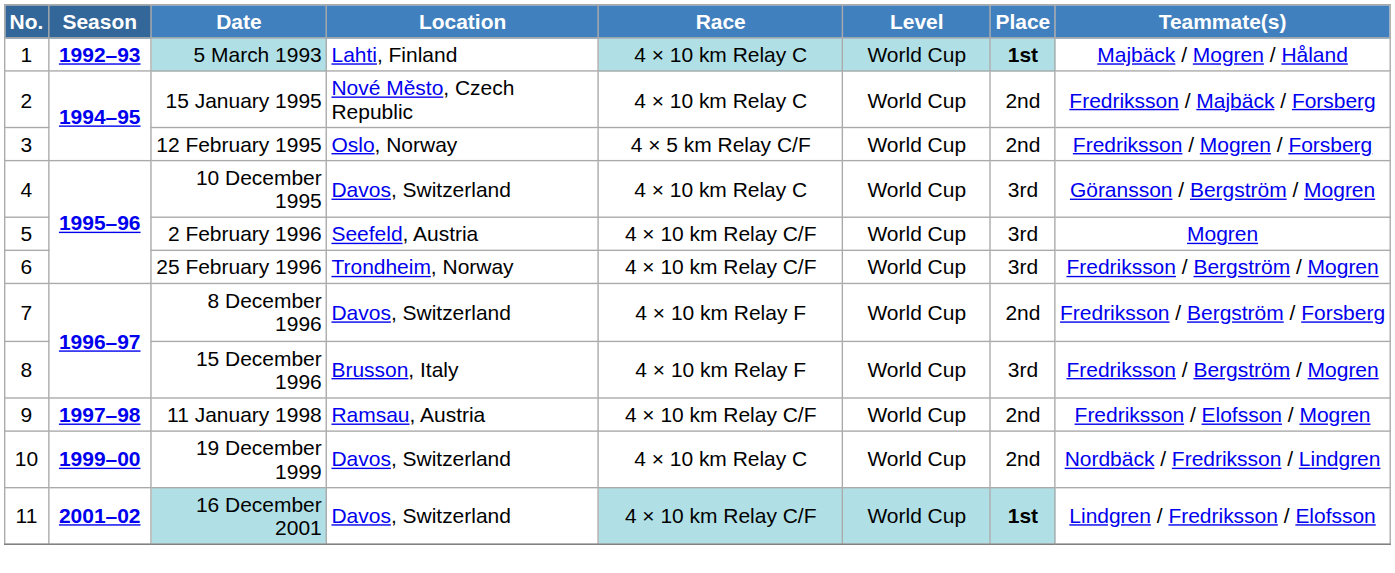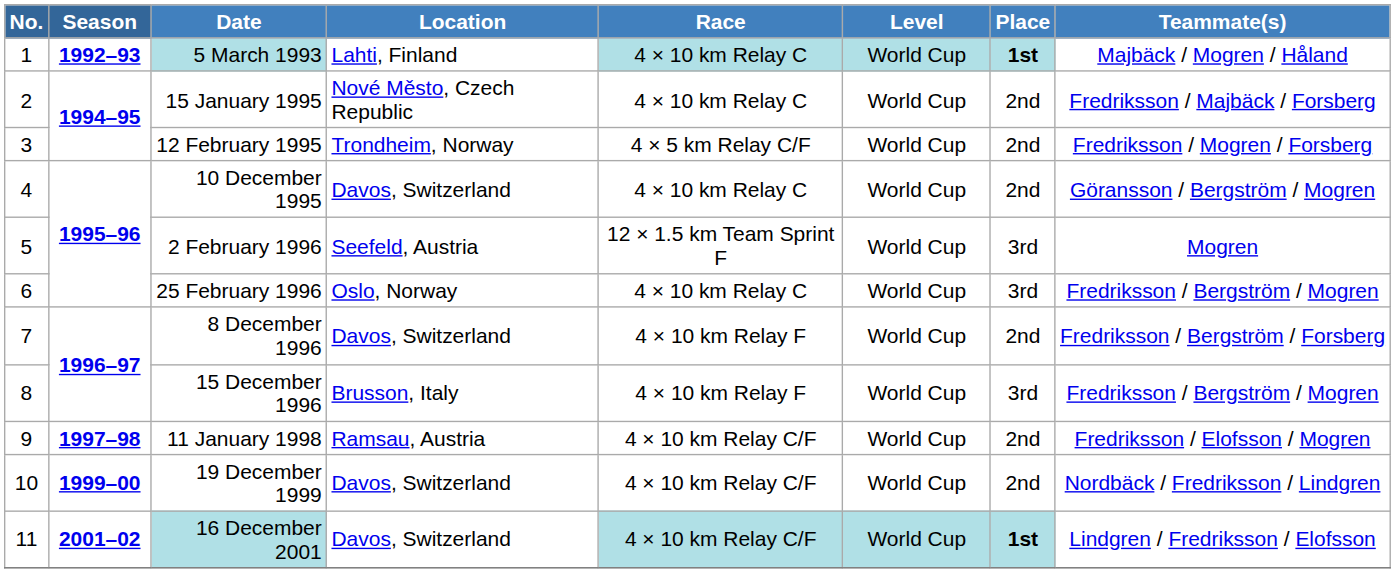12 February 1995 | Location: Oslo, Norway -> Trondheim, Norway
10 December 1995 | Place: 3rd -> 2nd
2 February 1996 | Race: 4 × 10 km Relay C/F -> 12 × 1.5 km Team Sprint F
25 February 1996 | Location: Trondheim, Norway -> Oslo, Norway
25 February 1996 | Race: 4 × 10 km Relay C/F -> 4 × 10 km Relay C
19 December 1999 | Race: 4 × 10 km Relay C -> 4 × 10 km Relay C/F
